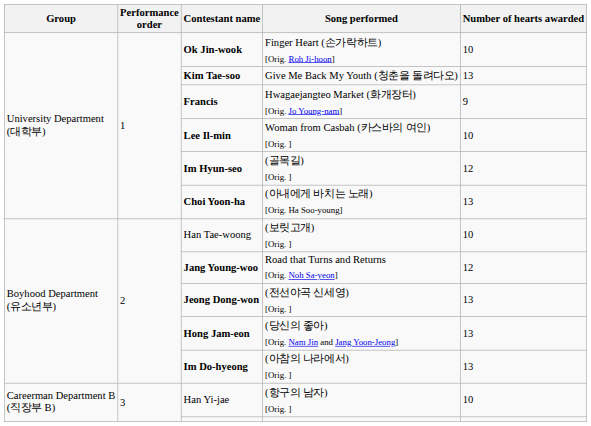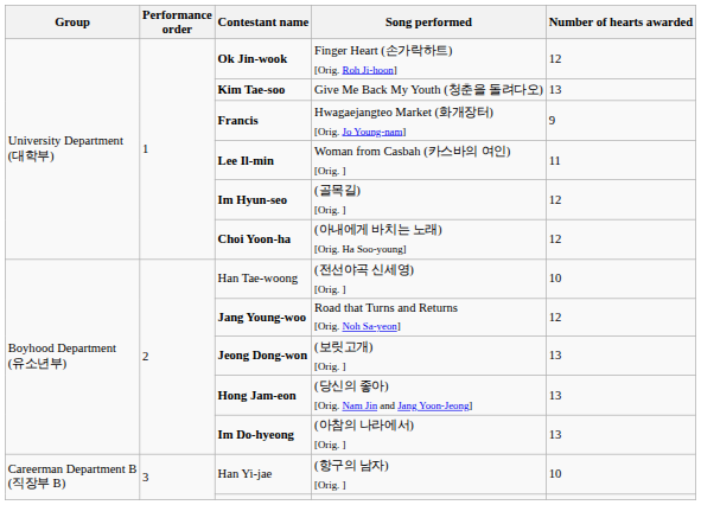Ok Jin-wook | Number of hearts awarded: 10 -> 12
Lee Il-min | Number of hearts awarded: 10 -> 11
Choi Yoon-ha | Number of hearts awarded: 13 -> 12
Han Tae-woong | Song performed: (보릿고개) [Orig. ] -> (전선야곡 신세영) [Orig. ]
Jeong Dong-won | Song performed: (전선야곡 신세영) [Orig. ] -> (보릿고개) [Orig. ]
